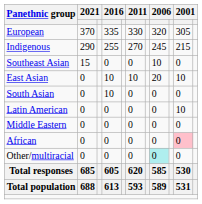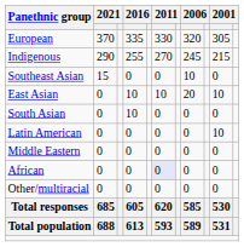African | column 6: no background -> lavender background
African | column 10: pink background -> no background
Other/multiracial | column 8: paleturquoise background -> no background
